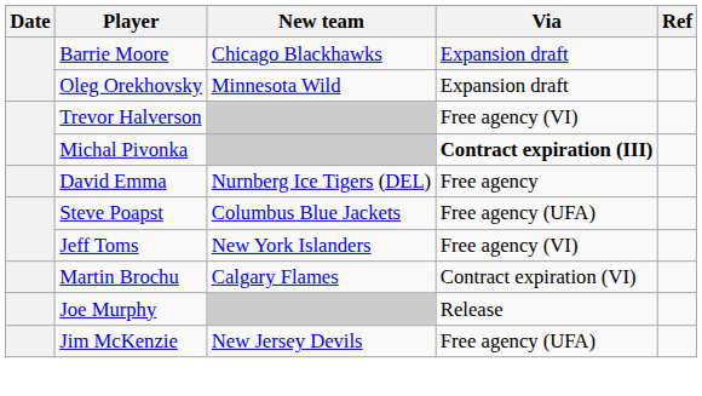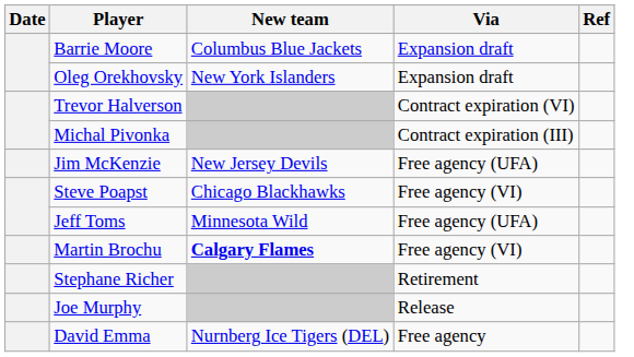Barrie Moore | New team: Chicago Blackhawks -> Columbus Blue Jackets
Oleg Orekhovsky | New team: Minnesota Wild -> New York Islanders
Trevor Halverson | Via: Free agency (VI) -> Contract expiration (VI)
Michal Pivonka | Via: bold -> normal
rows swapped: Jim McKenzie <-> David Emma
Steve Poapst | New team: Columbus Blue Jackets -> Chicago Blackhawks
Steve Poapst | Via: Free agency (UFA) -> Free agency (VI)
Jeff Toms | New team: New York Islanders -> Minnesota Wild
Jeff Toms | Via: Free agency (VI) -> Free agency (UFA)
Martin Brochu | New team: normal -> bold
Martin Brochu | Via: Contract expiration (VI) -> Free agency (VI)
+ row: Stephane Richer | Retirement
